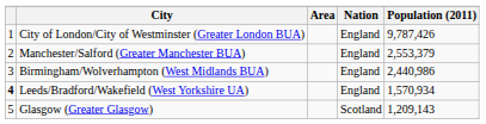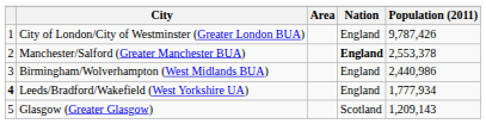Manchester/Salford (Greater Manchester BUA) | Nation: normal -> bold
Manchester/Salford (Greater Manchester BUA) | Population (2011): 2,553,379 -> 2,553,378
Leeds/Bradford/Wakefield (West Yorkshire UA) | Population (2011): 1,570,934 -> 1,777,934
